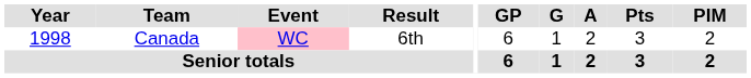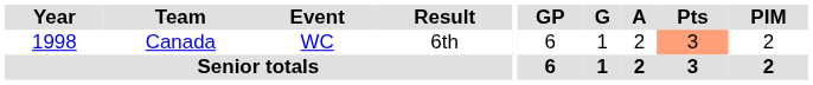Canada | Event: pink background -> no background
Canada | Pts: no background -> lightsalmon background
